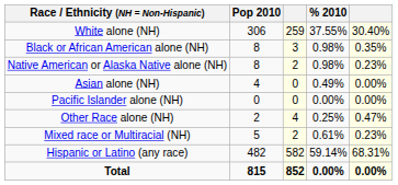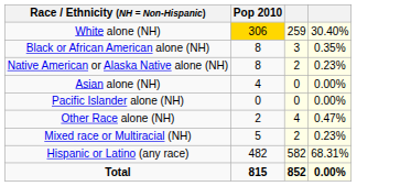- column: % 2010 | 37.55% | 0.98% | 0.98% | 0.49% | 0.00% | 0.25% | 0.61% | 59.14% | 0.00%
White alone (NH) | Pop 2010: no background -> gold background
